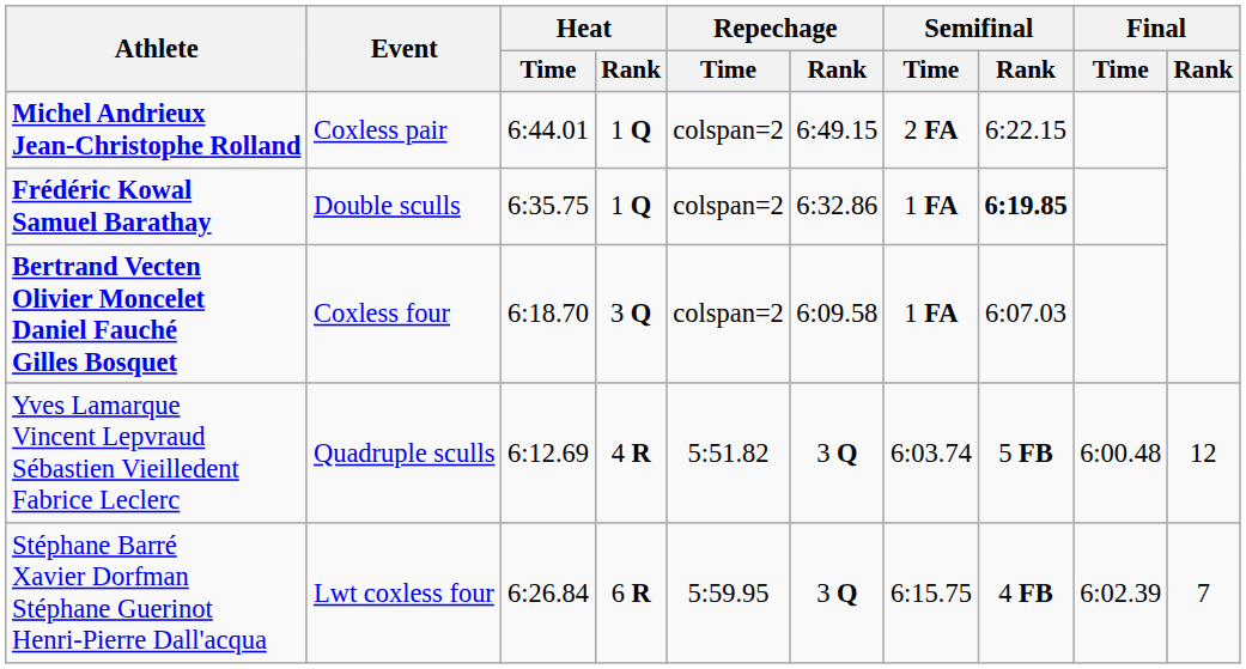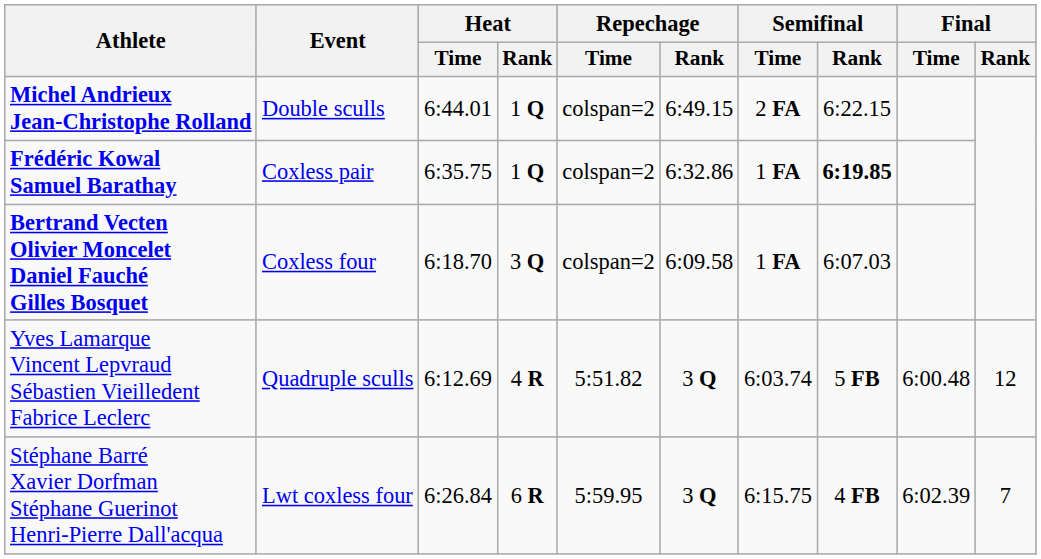Michel Andrieux Jean-Christophe Rolland | Event: Coxless pair -> Double sculls
Frédéric Kowal Samuel Barathay | Event: Double sculls -> Coxless pair
